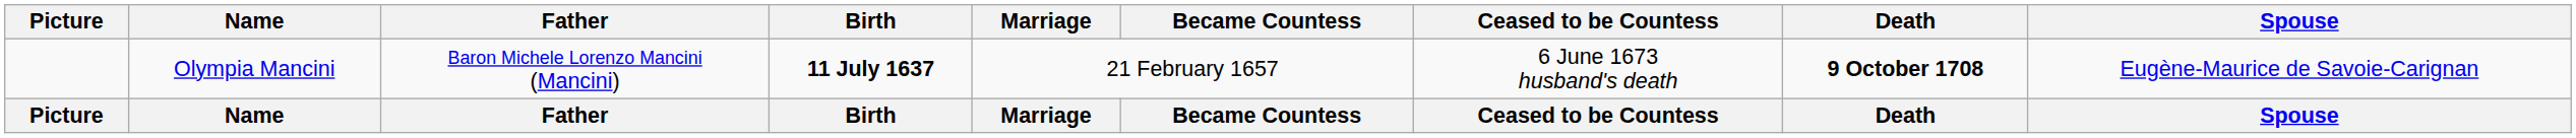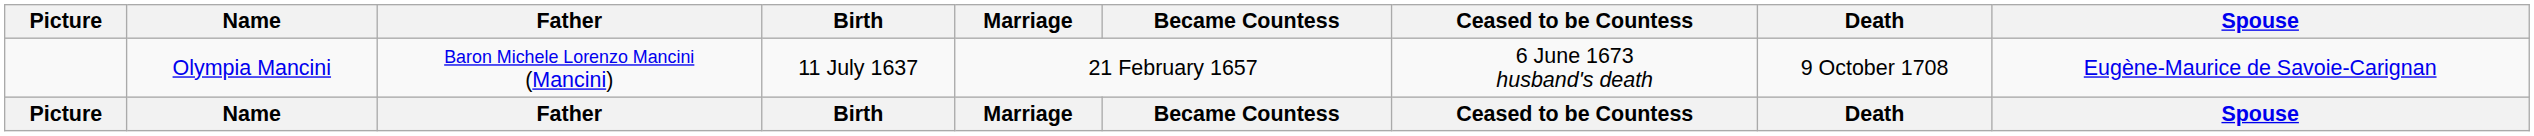Olympia Mancini | Birth: bold -> normal
Olympia Mancini | Death: bold -> normal
